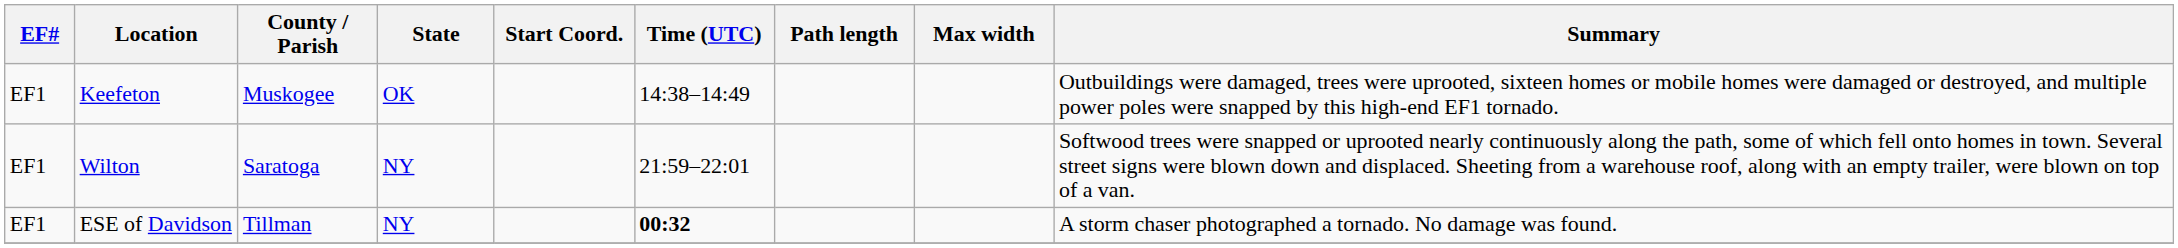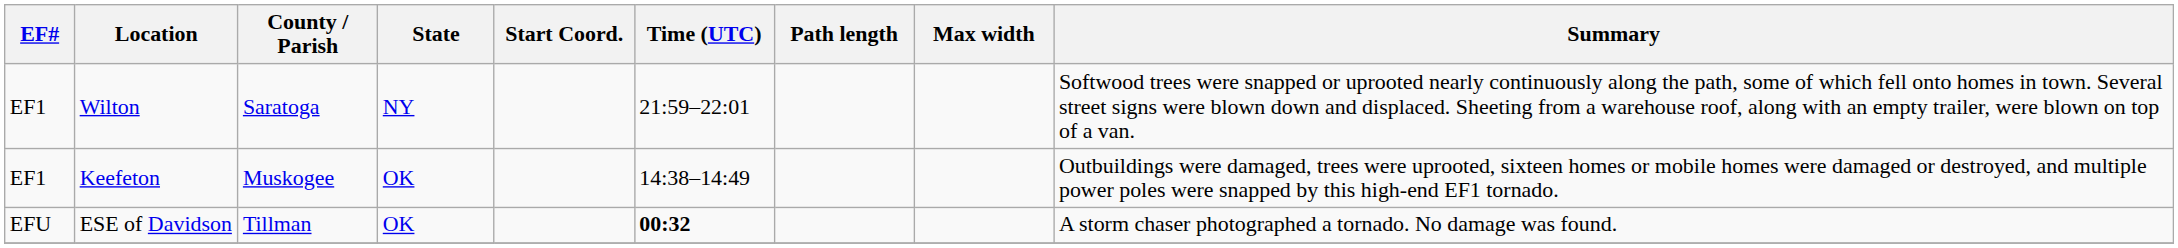rows swapped: Keefeton <-> Wilton
ESE of Davidson | EF#: EF1 -> EFU
ESE of Davidson | State: NY -> OK
